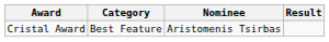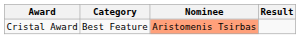Cristal Award | Nominee: no background -> lightsalmon background
